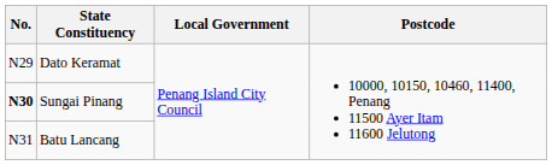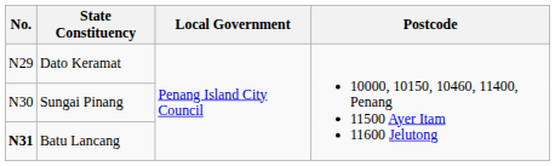Sungai Pinang | No.: bold -> normal
Batu Lancang | No.: normal -> bold
